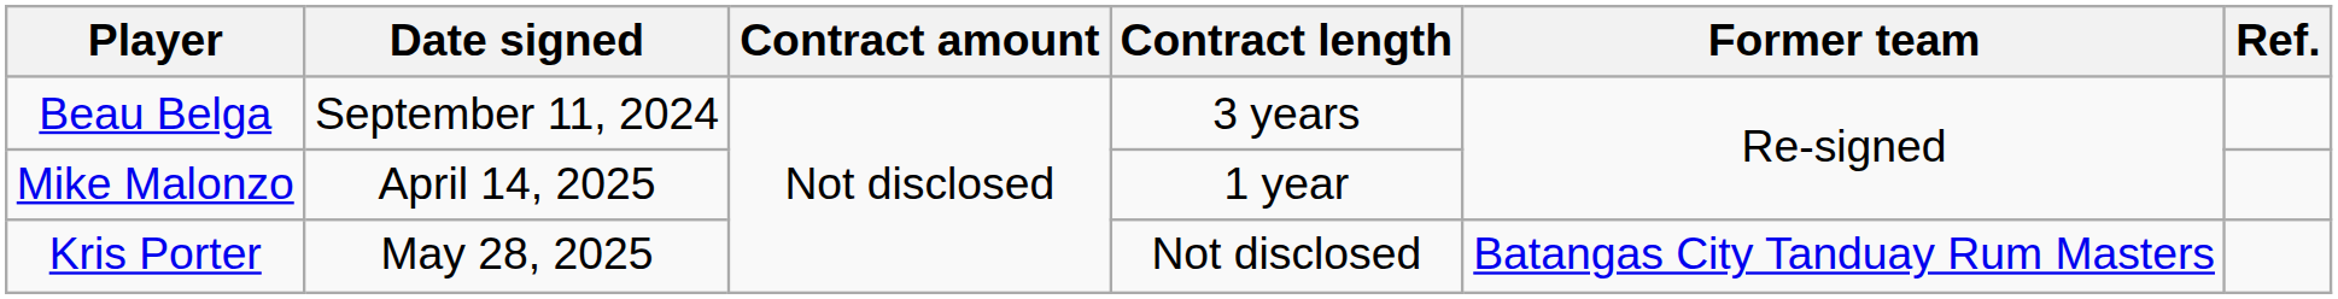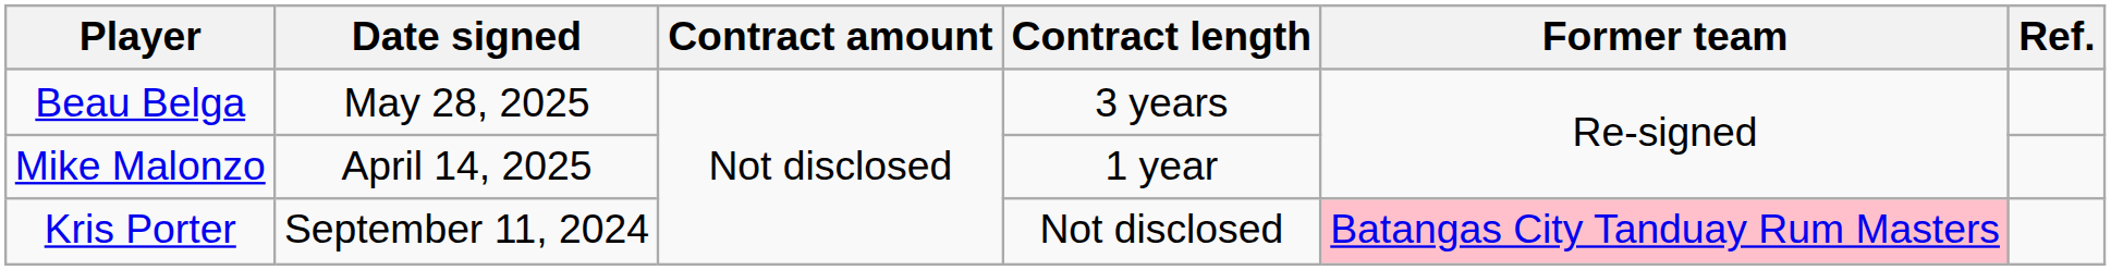Beau Belga | Date signed: September 11, 2024 -> May 28, 2025
Kris Porter | Date signed: May 28, 2025 -> September 11, 2024
Kris Porter | Former team: no background -> pink background
